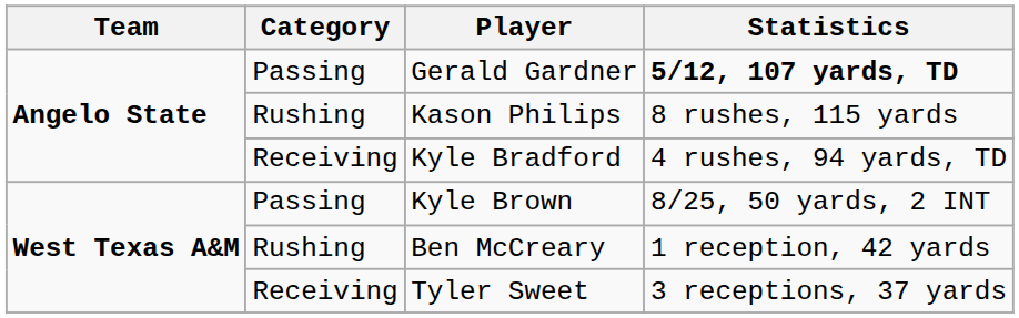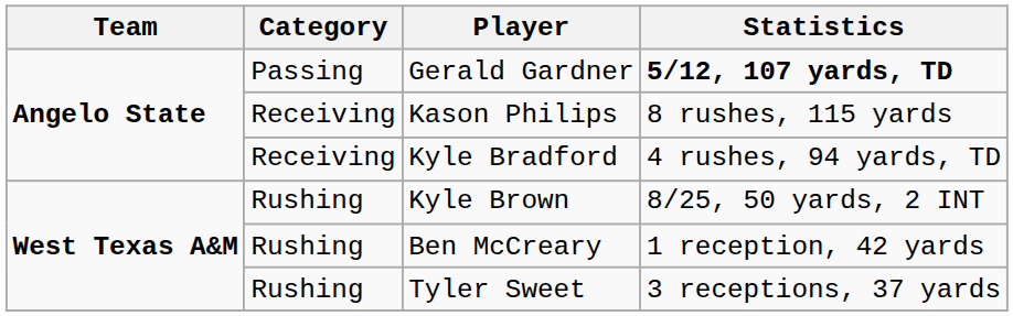Kason Philips | Category: Rushing -> Receiving
Kyle Brown | Category: Passing -> Rushing
Tyler Sweet | Category: Receiving -> Rushing
